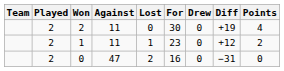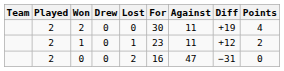columns swapped: Drew <-> Against
